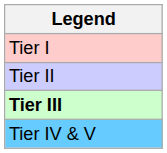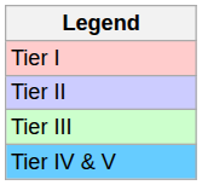row 4 | column 1: bold -> normal
